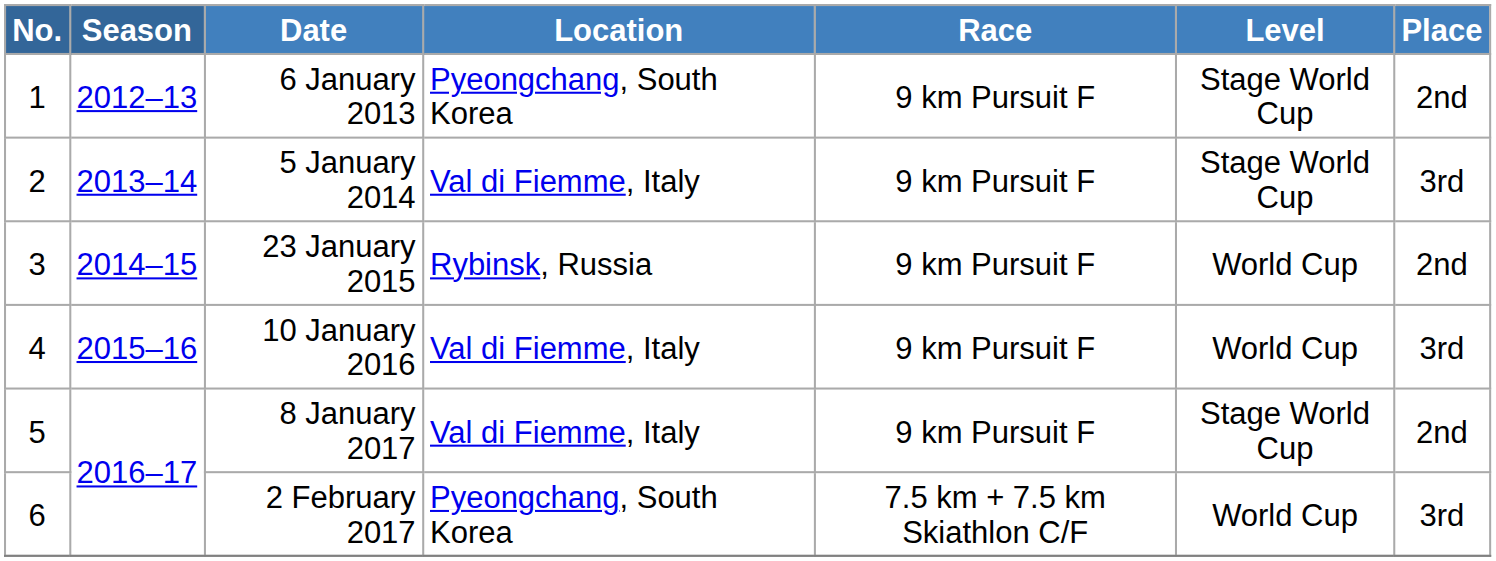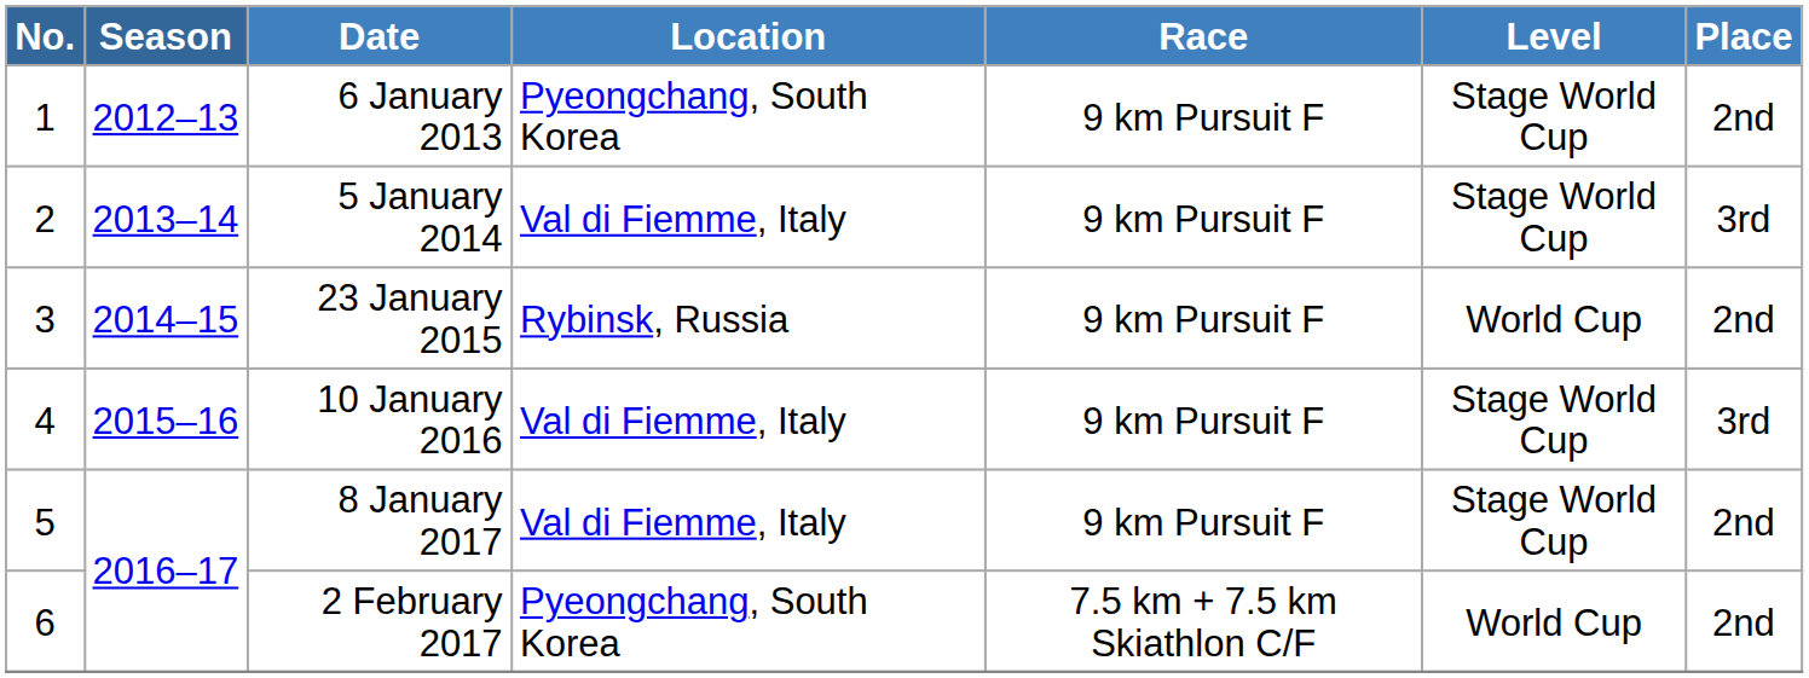10 January 2016 | Level: World Cup -> Stage World Cup
2 February 2017 | Place: 3rd -> 2nd
